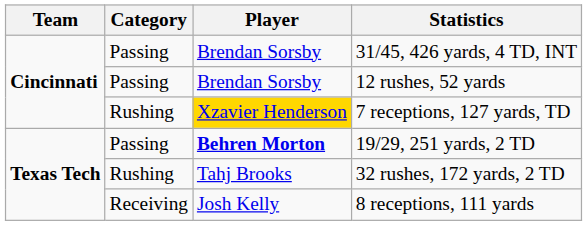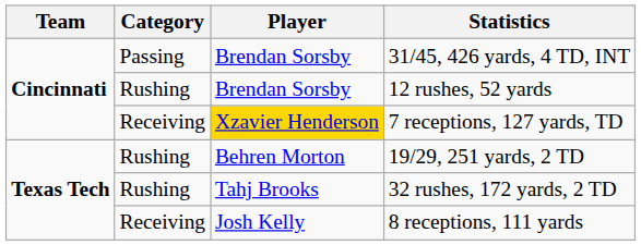12 rushes, 52 yards | Category: Passing -> Rushing
7 receptions, 127 yards, TD | Category: Rushing -> Receiving
19/29, 251 yards, 2 TD | Category: Passing -> Rushing
19/29, 251 yards, 2 TD | Player: bold -> normal
